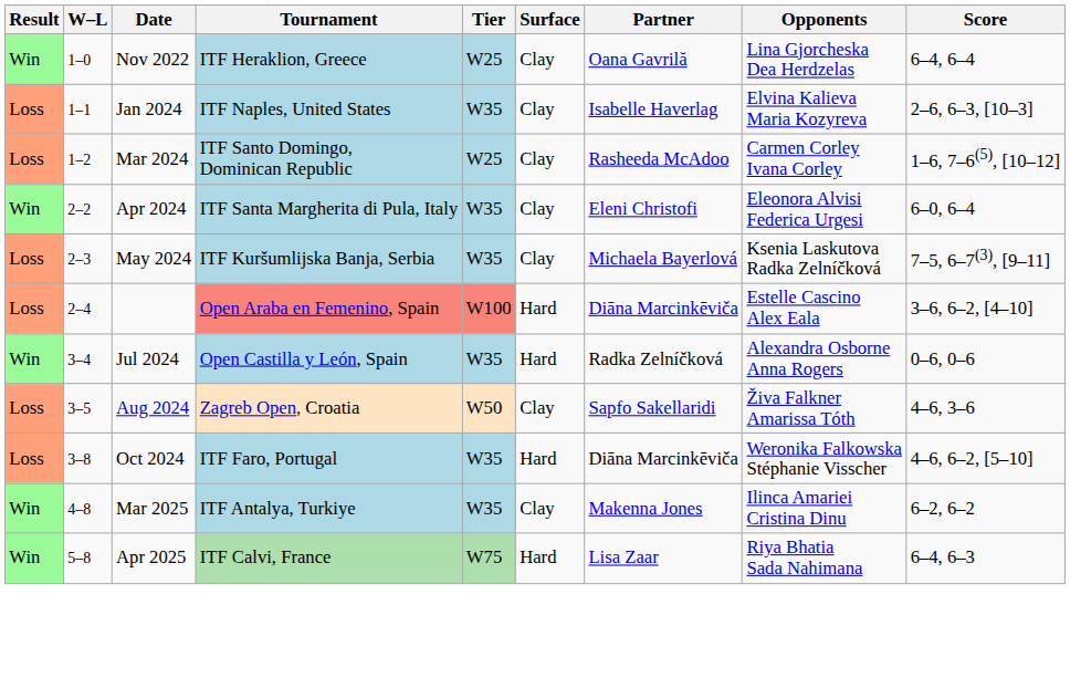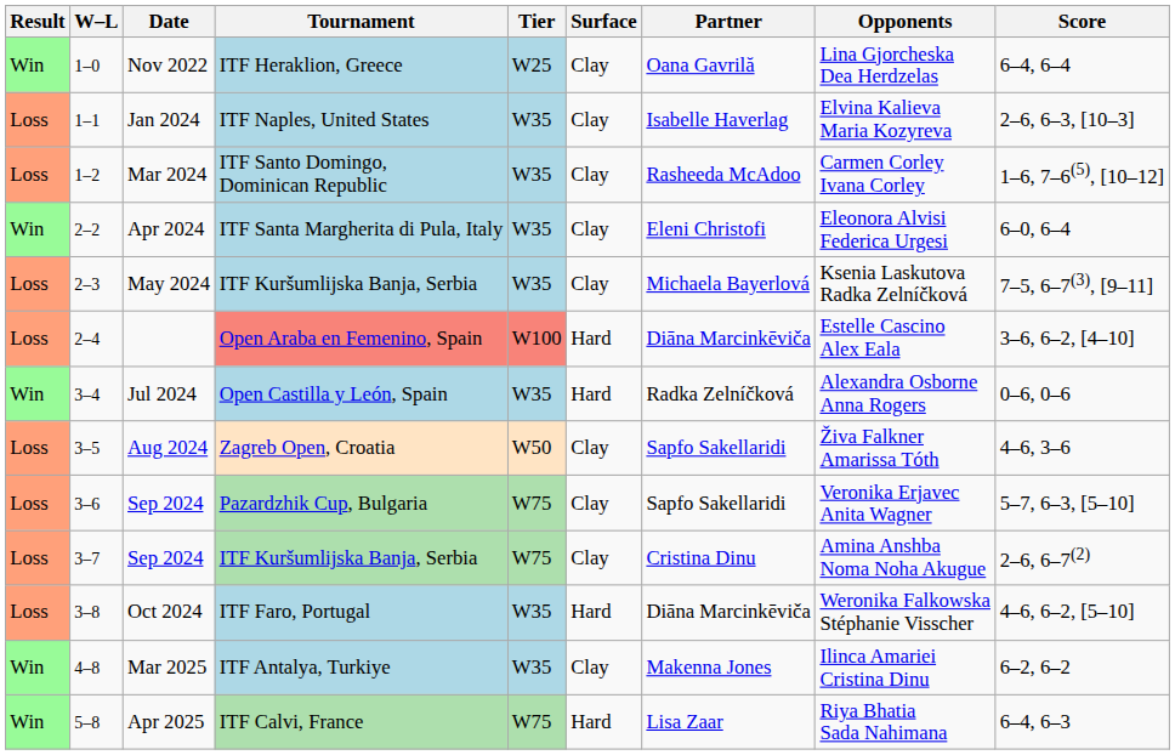Mar 2024 | Tier: W25 -> W35
+ row: Loss | 3–6 | Sep 2024 | Pazardzhik Cup, Bulgaria | W75 | Clay | Sapfo Sakellaridi | Veronika Erjavec Anita Wagner | 5–7, 6–3, [5–10]
+ row: Loss | 3–7 | Sep 2024 | ITF Kuršumlijska Banja, Serbia | W75 | Clay | Cristina Dinu | Amina Anshba Noma Noha Akugue | 2–6, 6–7(2)
